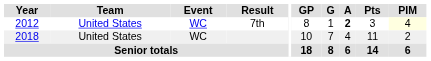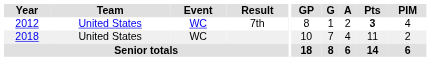7th | A: bold -> normal
7th | Pts: normal -> bold
7th | PIM: lightyellow background -> no background
